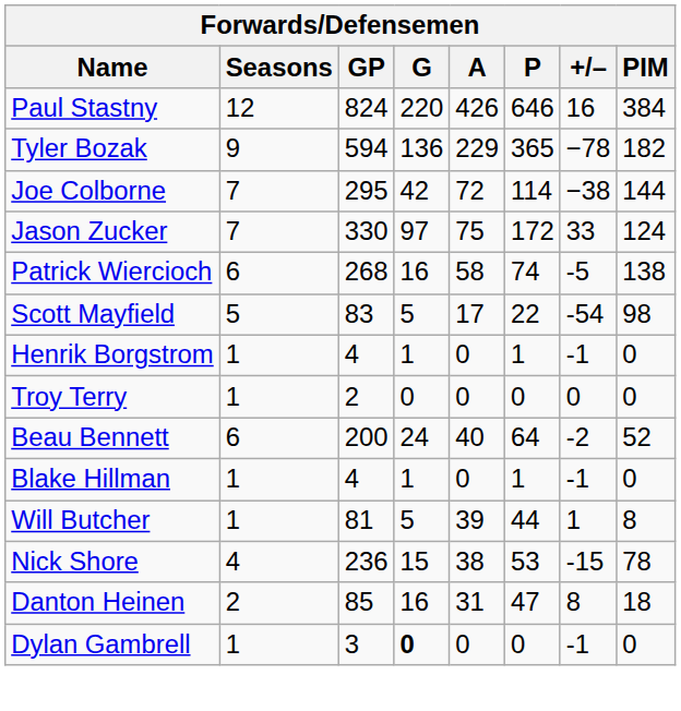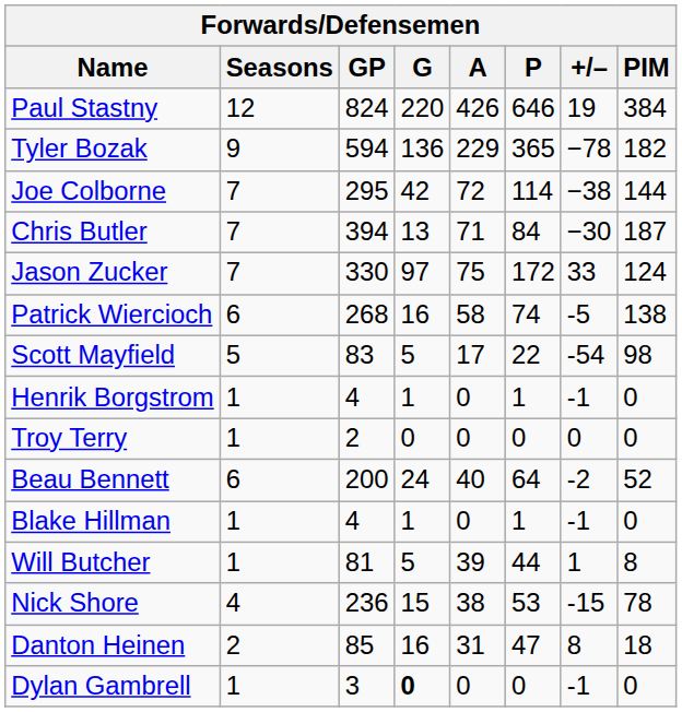Paul Stastny | +/–: 16 -> 19
+ row: Chris Butler | 7 | 394 | 13 | 71 | 84 | −30 | 187
